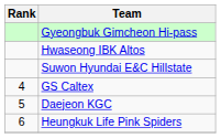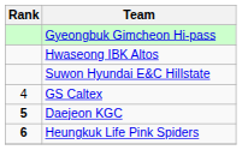Daejeon KGC | Rank: normal -> bold
Heungkuk Life Pink Spiders | Rank: normal -> bold
